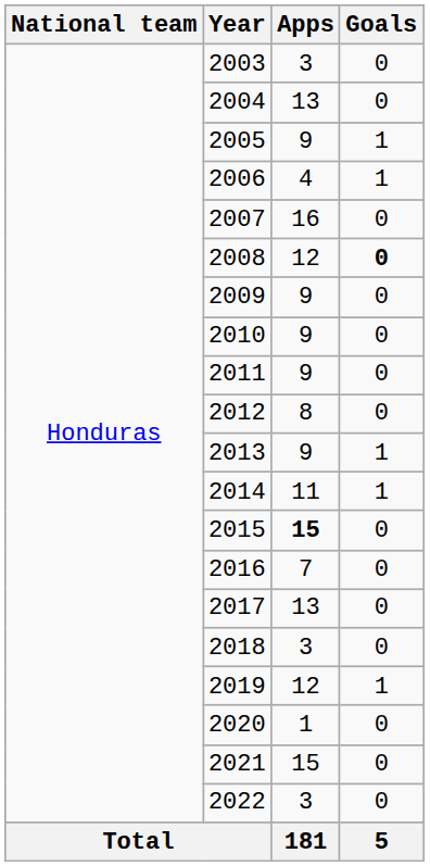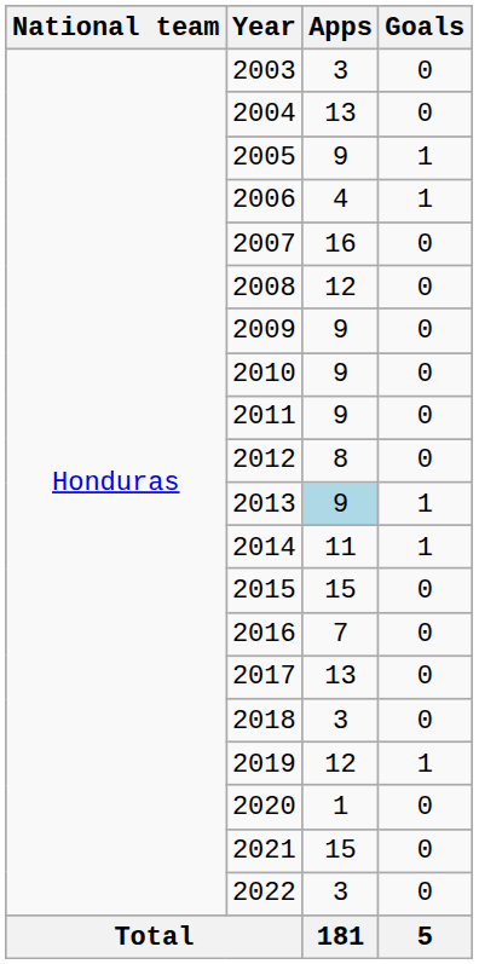2008 | Goals: bold -> normal
2013 | Apps: no background -> lightblue background
2015 | Apps: bold -> normal
